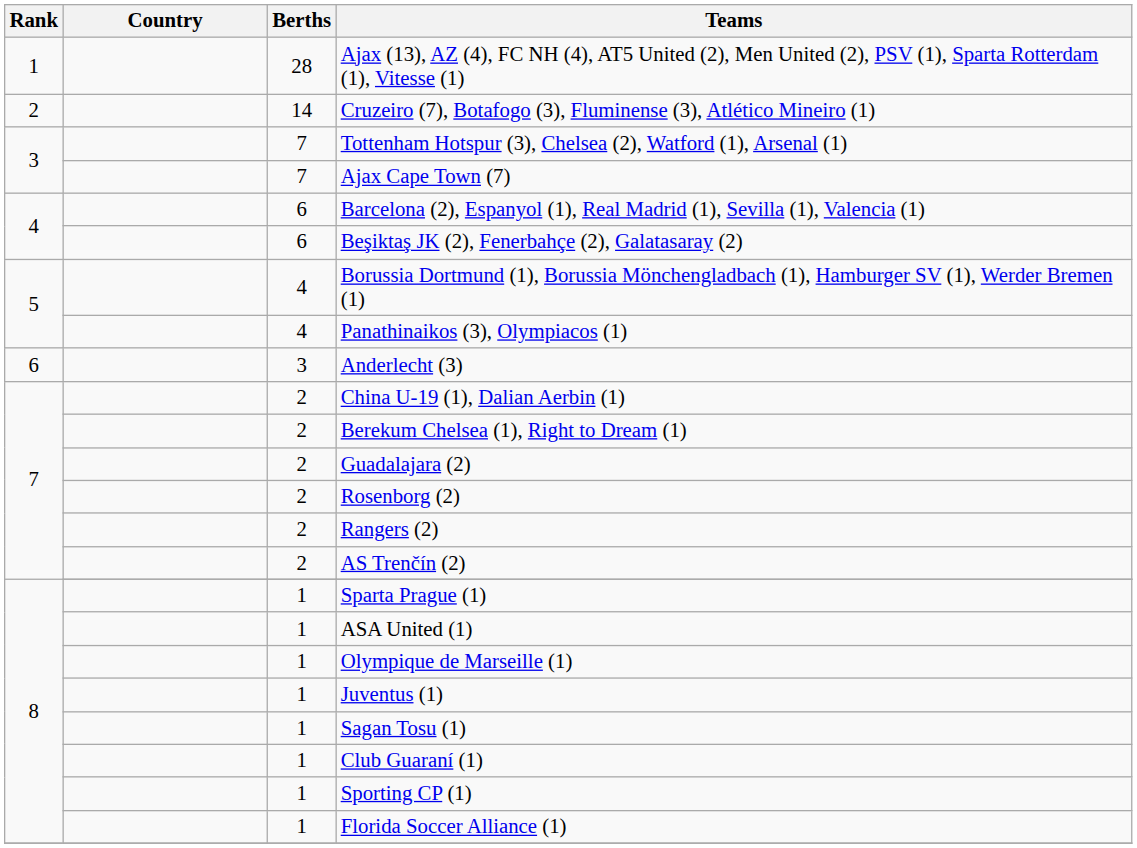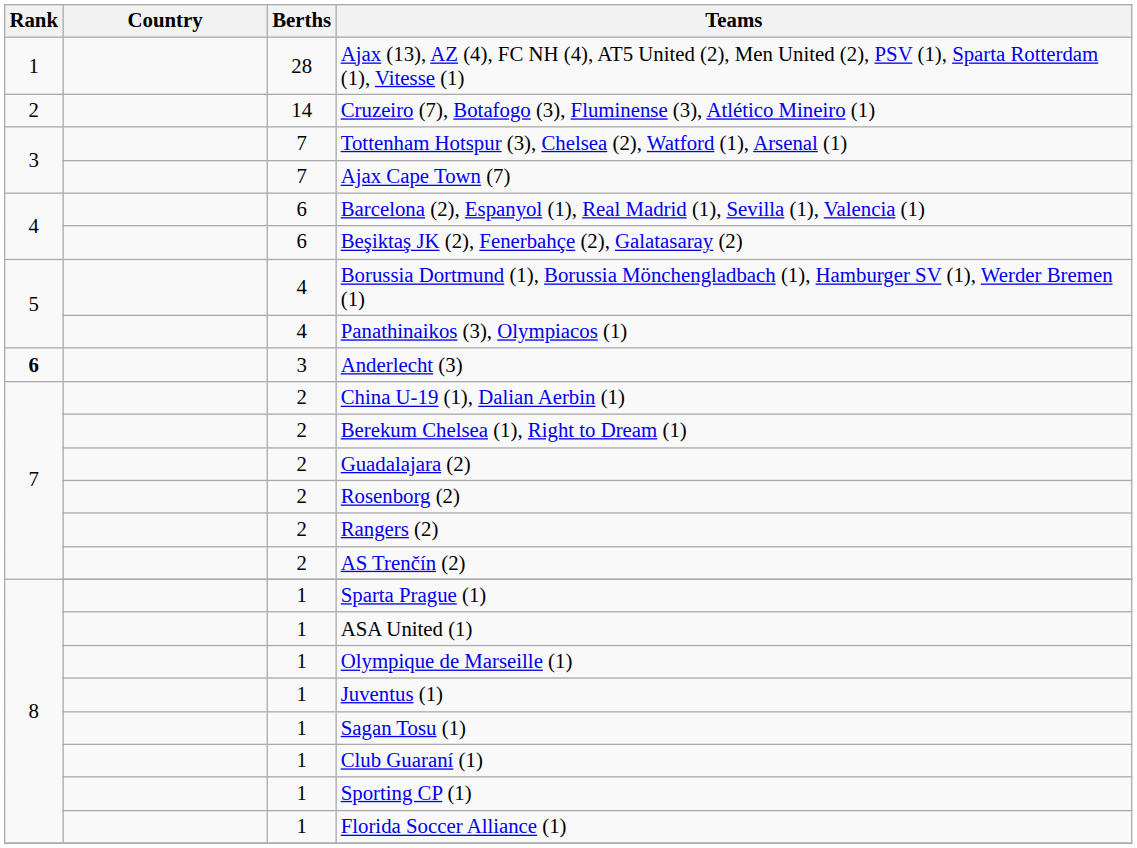Anderlecht (3) | Rank: normal -> bold
